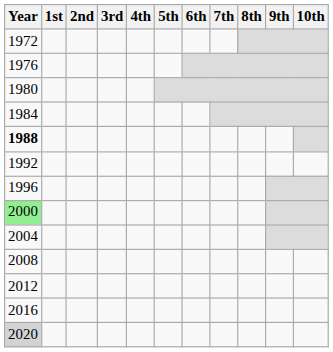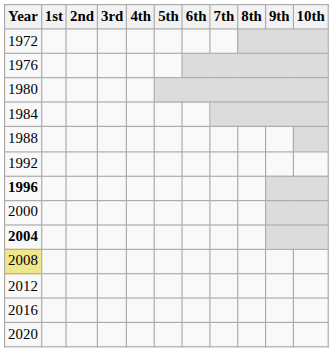1988 | Year: bold -> normal
1996 | Year: normal -> bold
2000 | Year: lightgreen background -> no background
2004 | Year: normal -> bold
2008 | Year: no background -> khaki background
2020 | Year: lightgrey background -> no background
